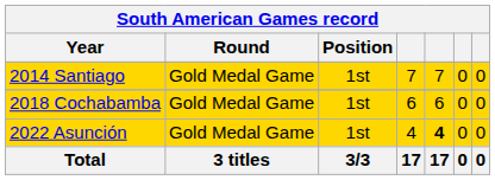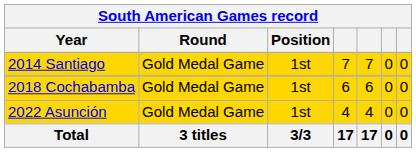2022 Asunción | column 5: bold -> normal
